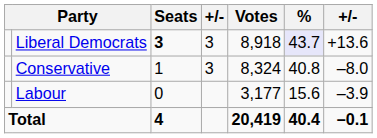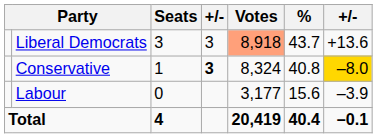Liberal Democrats | Seats: bold -> normal
Liberal Democrats | Votes: no background -> lightsalmon background
Liberal Democrats | %: lavender background -> no background
Conservative | column 4: normal -> bold
Conservative | column 7: no background -> gold background
